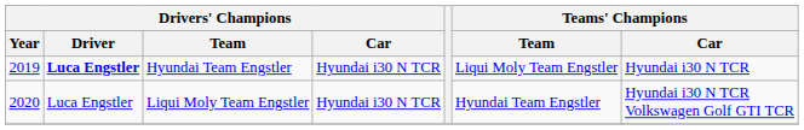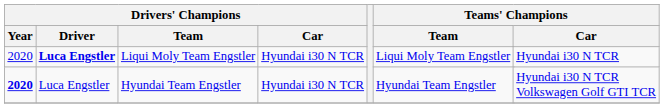row 3 | Drivers' Champions / Year: 2019 -> 2020
row 3 | Drivers' Champions / Team: Hyundai Team Engstler -> Liqui Moly Team Engstler
row 4 | Drivers' Champions / Year: normal -> bold
row 4 | Drivers' Champions / Team: Liqui Moly Team Engstler -> Hyundai Team Engstler
